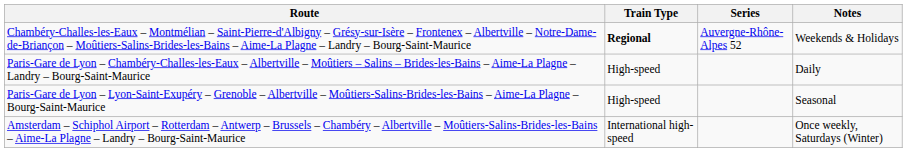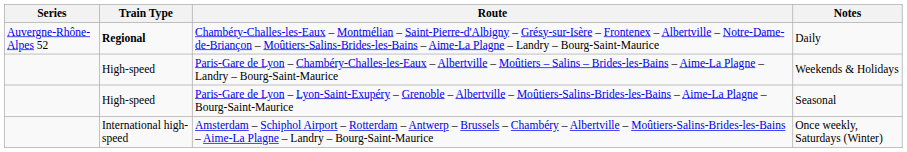columns swapped: Series <-> Route
row 2 | Notes: Weekends & Holidays -> Daily
row 3 | Notes: Daily -> Weekends & Holidays
